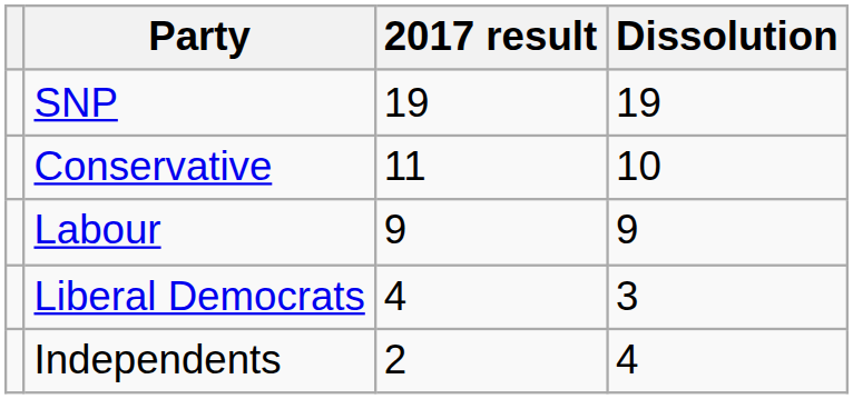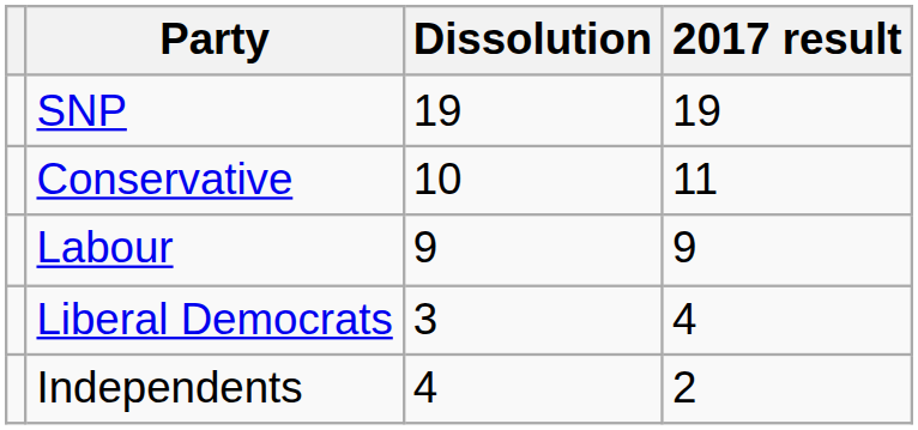columns swapped: 2017 result <-> Dissolution
